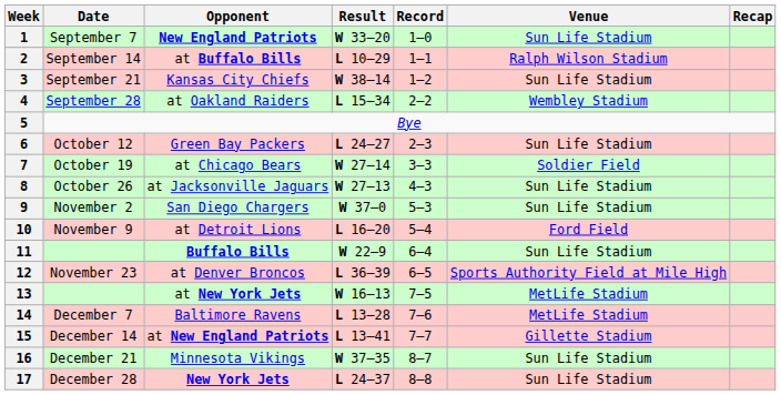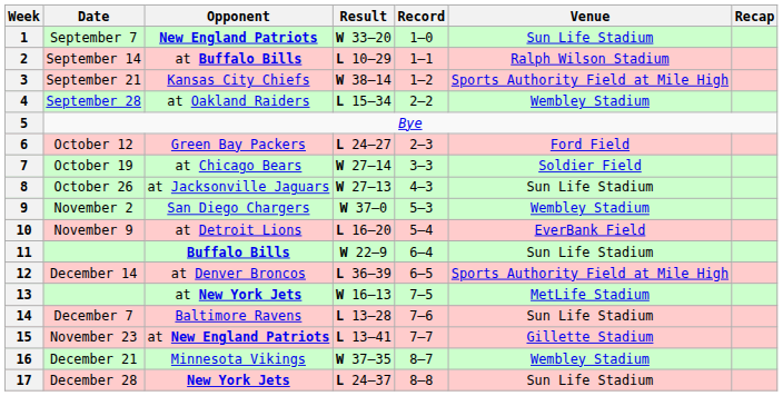3 | Venue: Sun Life Stadium -> Sports Authority Field at Mile High
6 | Venue: Sun Life Stadium -> Ford Field
9 | Venue: Sun Life Stadium -> Wembley Stadium
10 | Venue: Ford Field -> EverBank Field
12 | Date: November 23 -> December 14
14 | Venue: MetLife Stadium -> Sun Life Stadium
15 | Date: December 14 -> November 23
16 | Venue: Sun Life Stadium -> Wembley Stadium
